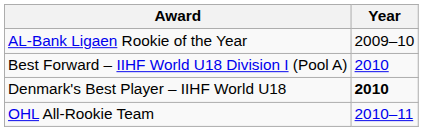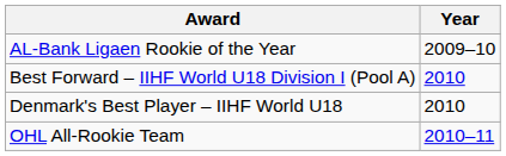Denmark's Best Player – IIHF World U18 | Year: bold -> normal
